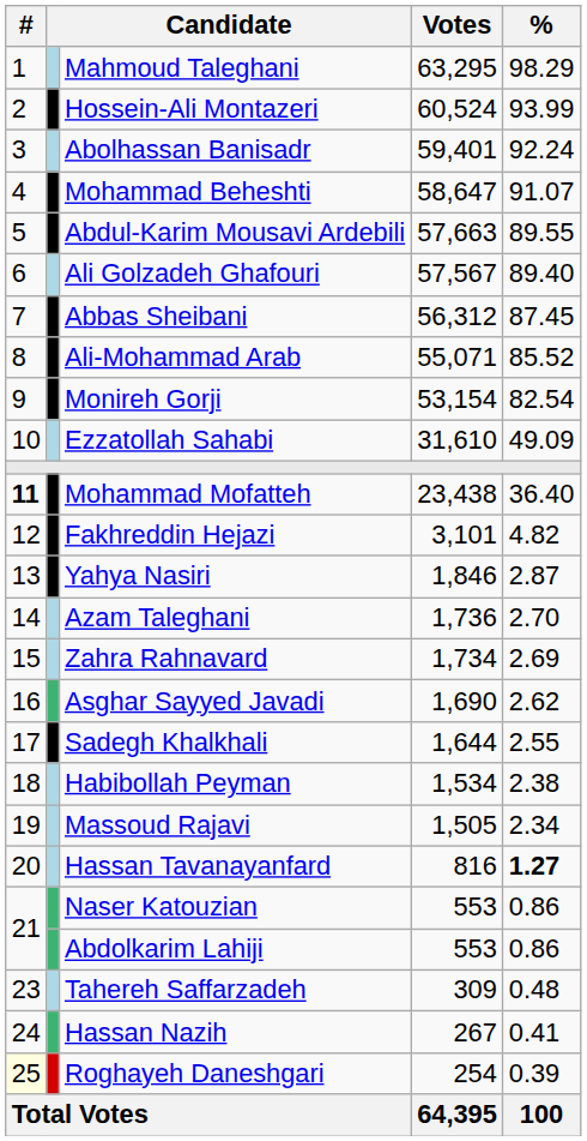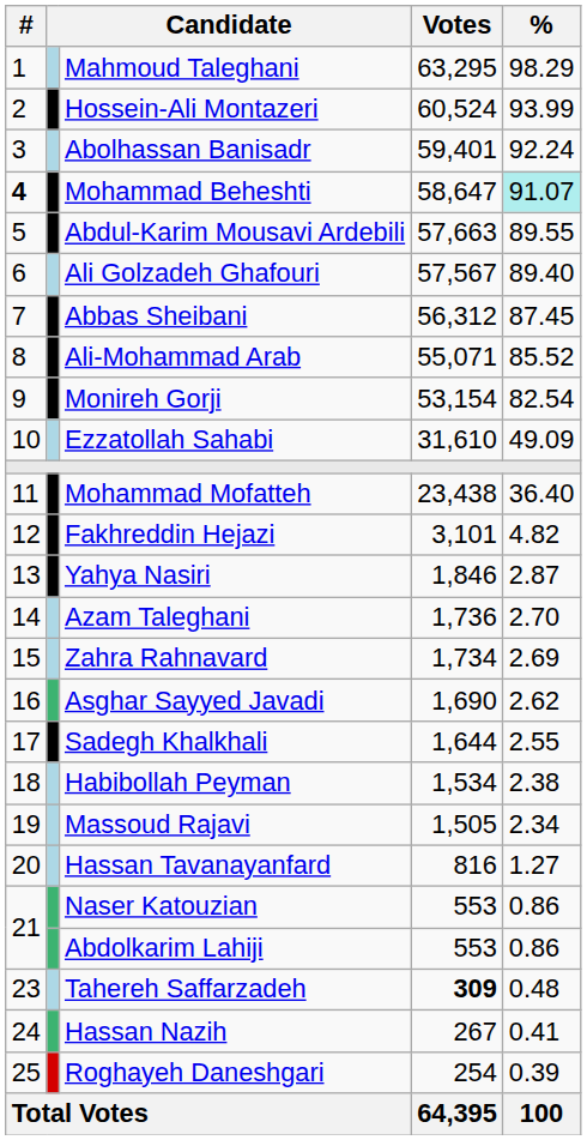Mohammad Beheshti | #: normal -> bold
Mohammad Beheshti | %: no background -> paleturquoise background
Mohammad Mofatteh | #: bold -> normal
Hassan Tavanayanfard | %: bold -> normal
Tahereh Saffarzadeh | Votes: normal -> bold
Roghayeh Daneshgari | #: lightyellow background -> no background
